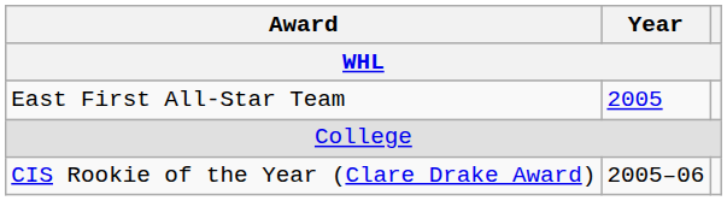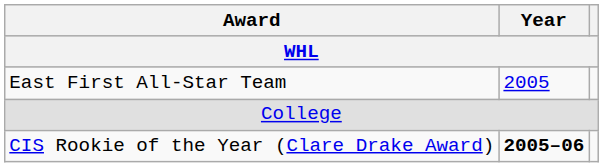CIS Rookie of the Year (Clare Drake Award) | Year: normal -> bold
